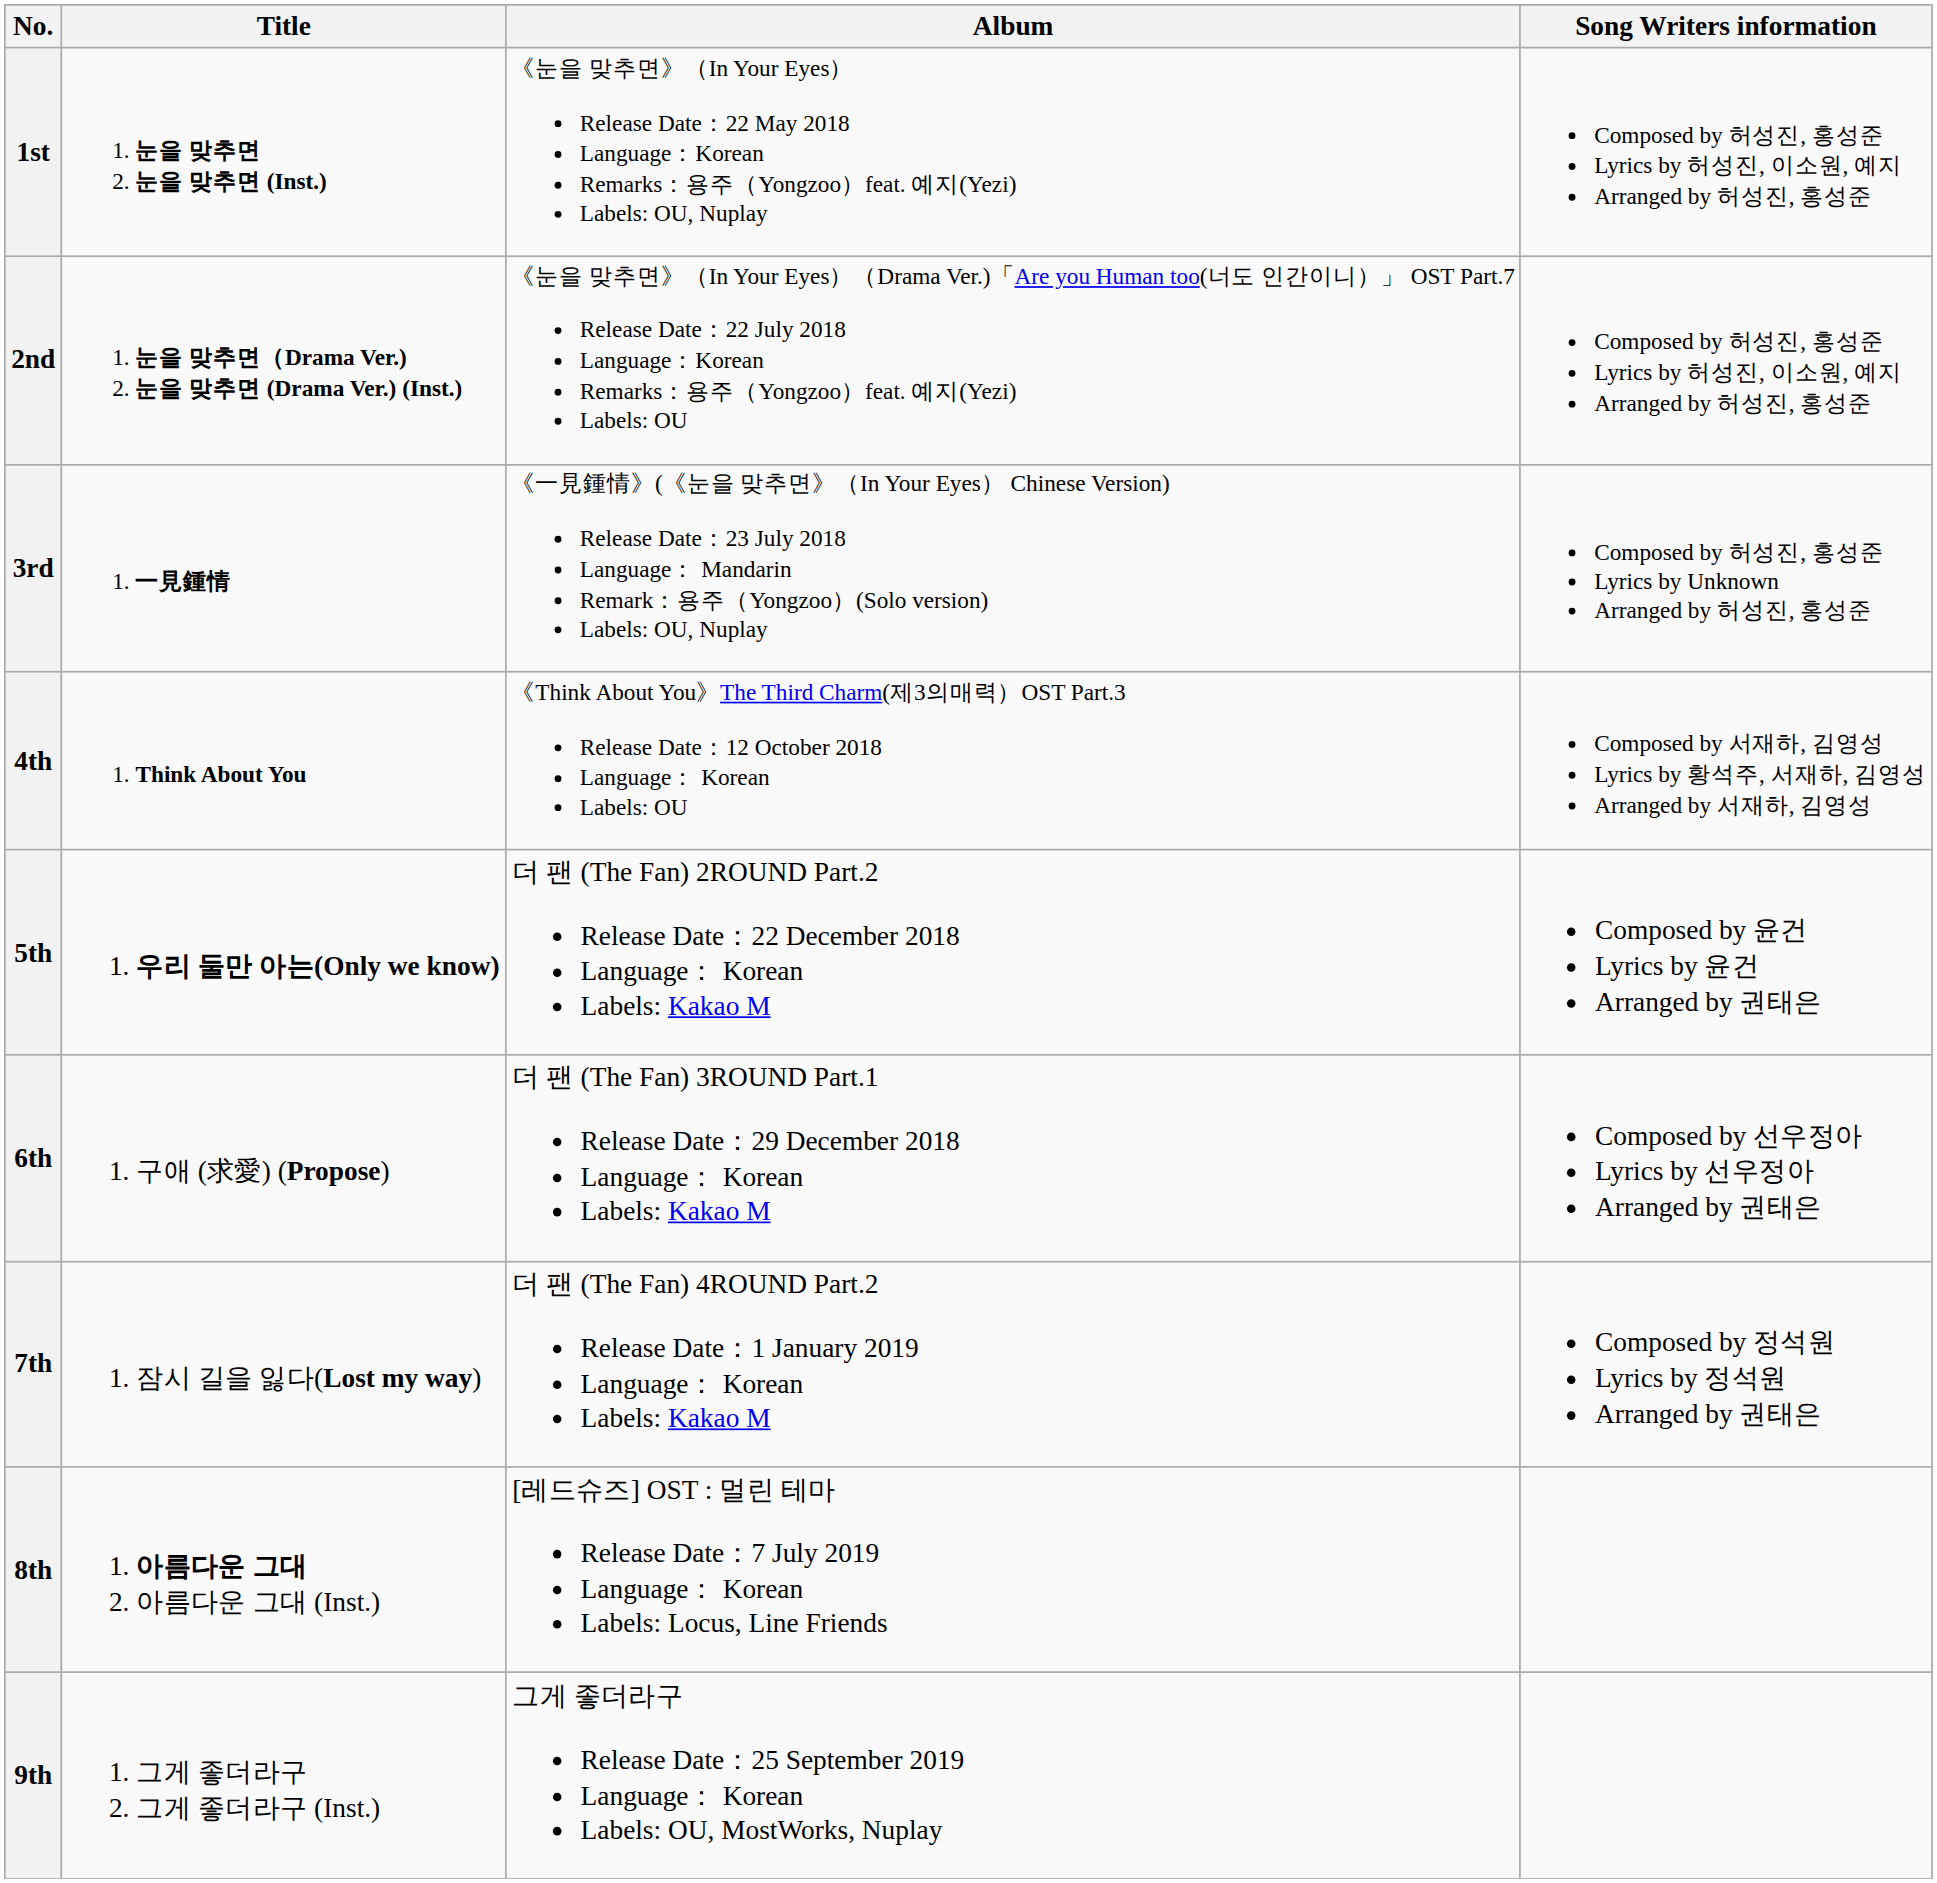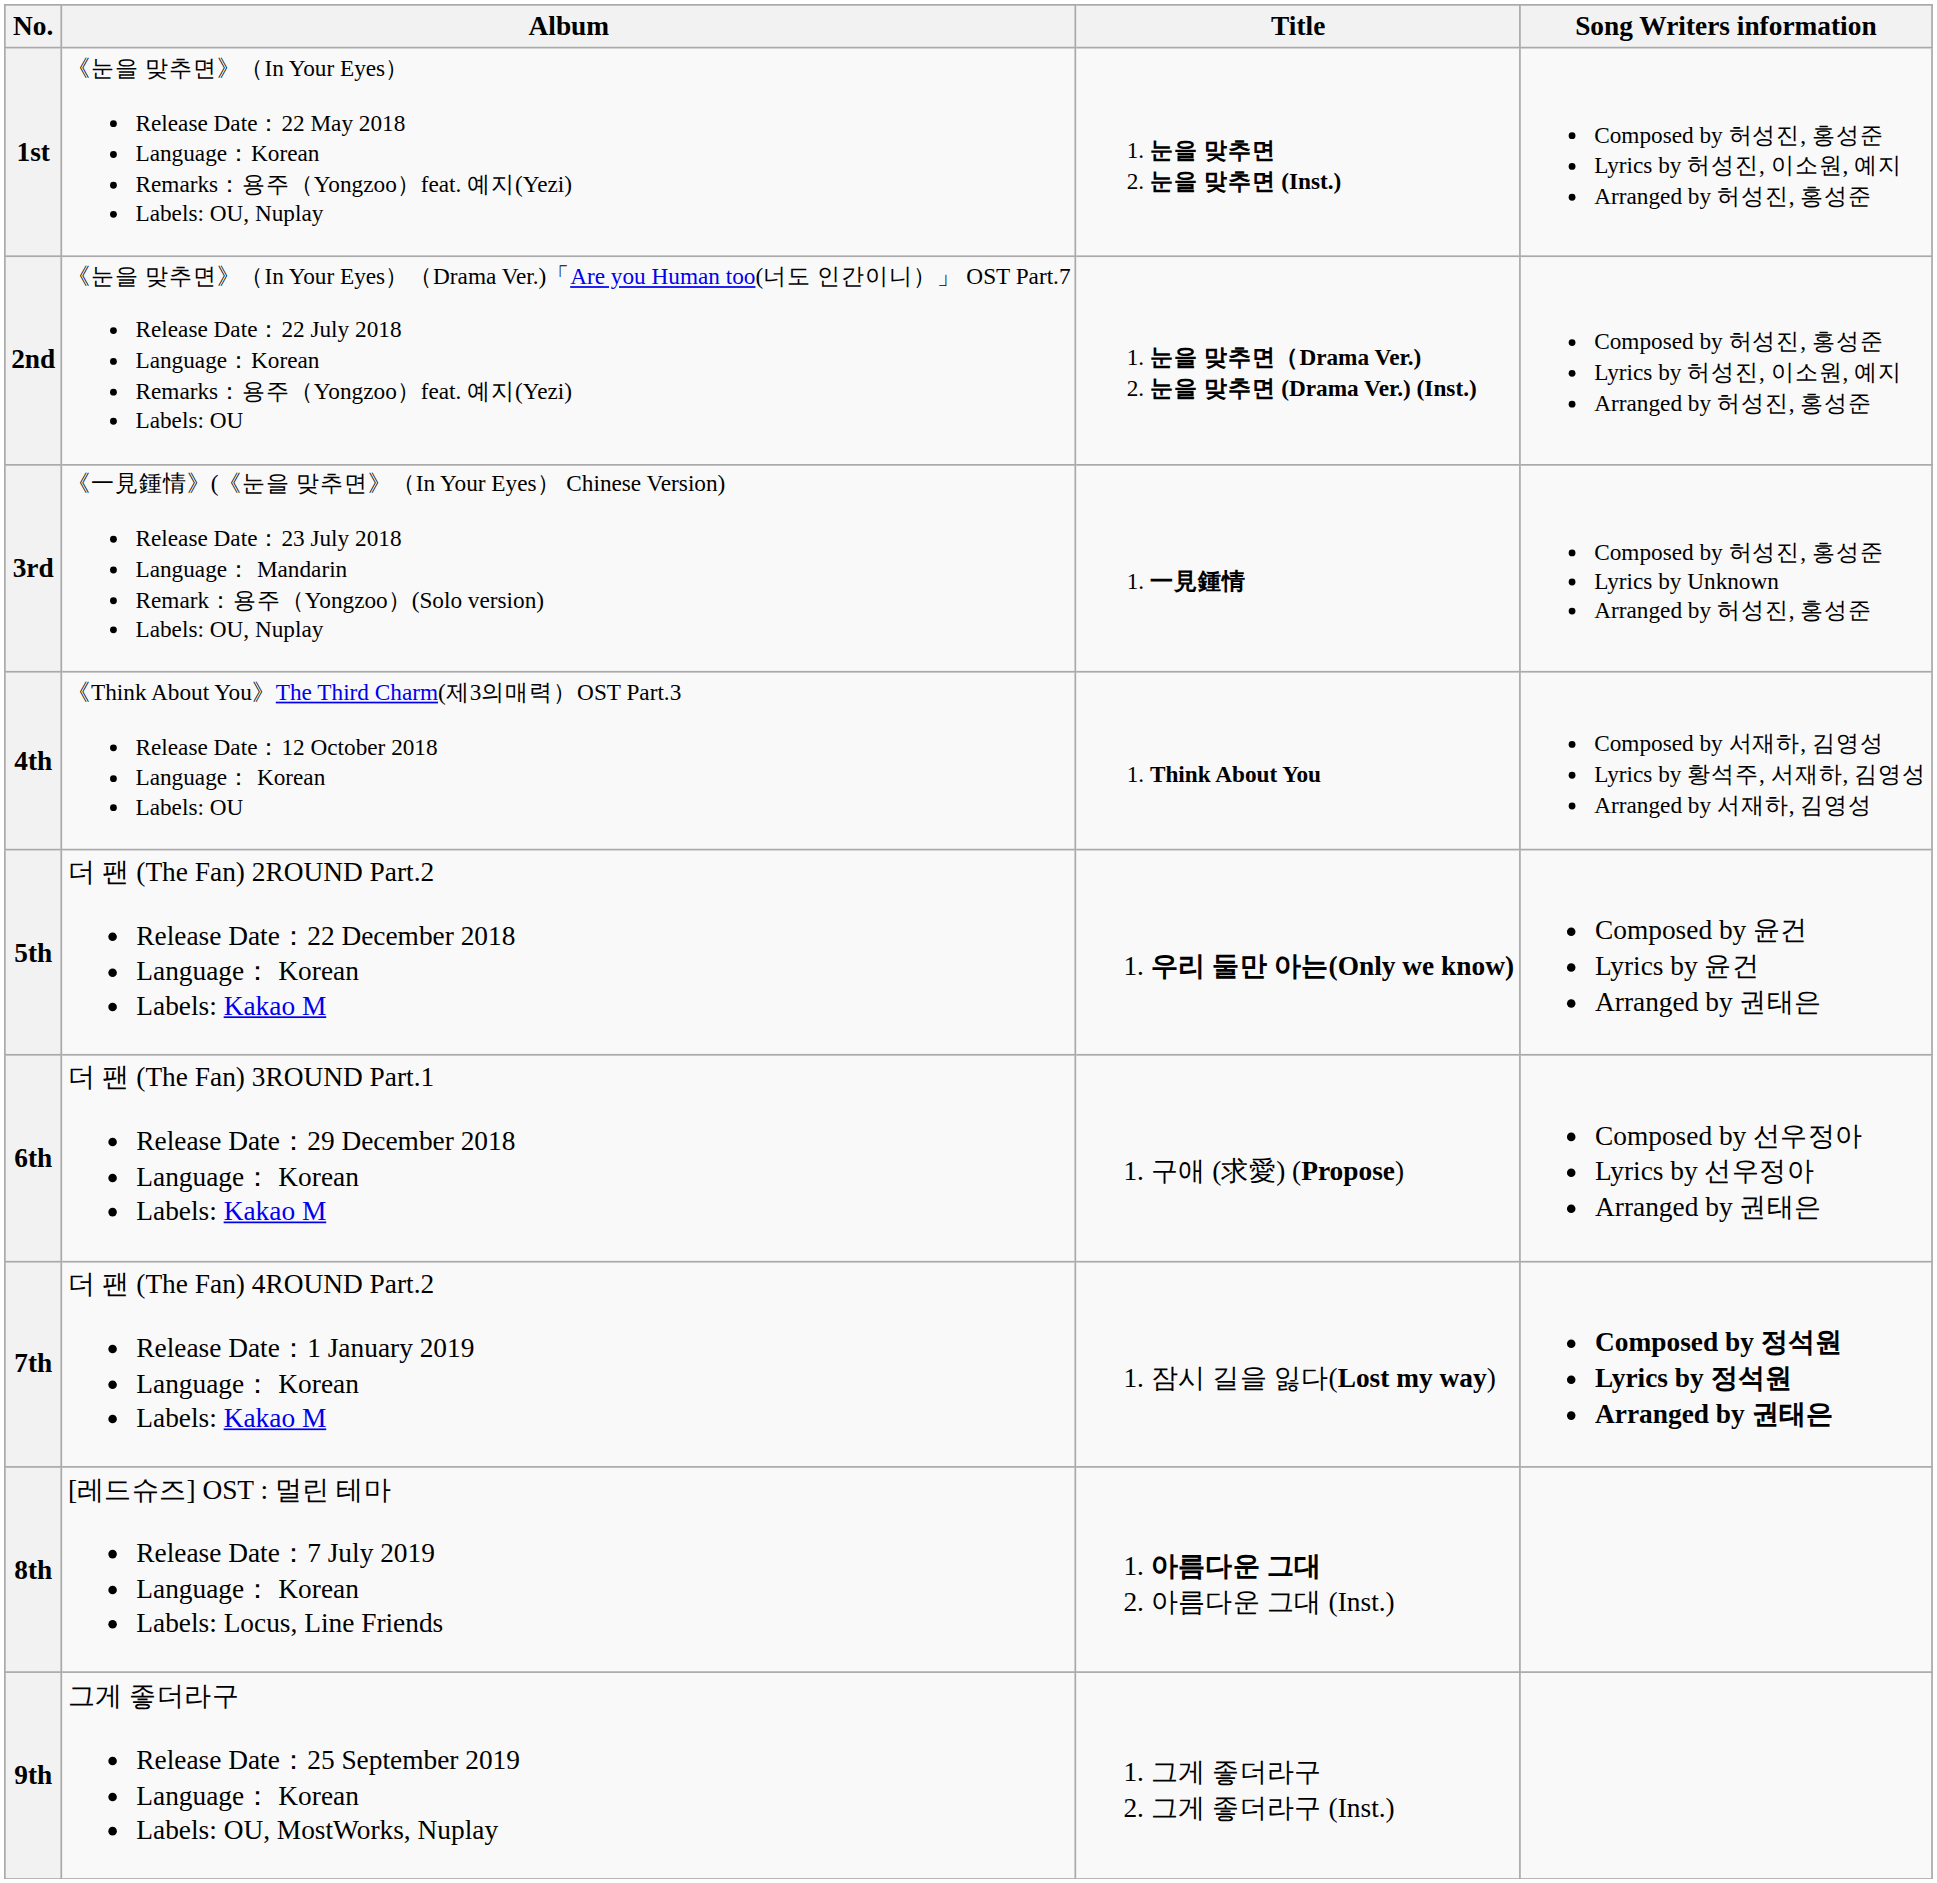columns swapped: Album <-> Title
7th | Song Writers information: normal -> bold
